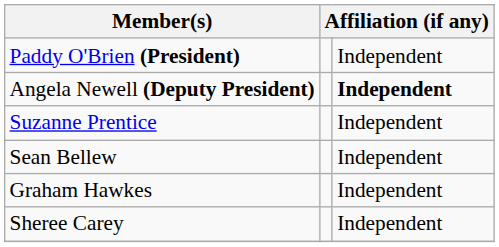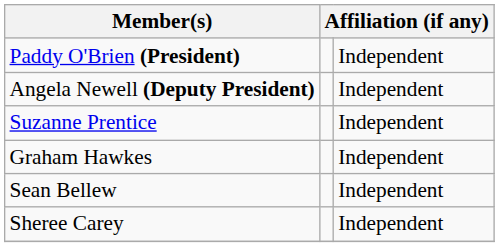Angela Newell (Deputy President) | column 3: bold -> normal
rows swapped: Graham Hawkes <-> Sean Bellew
